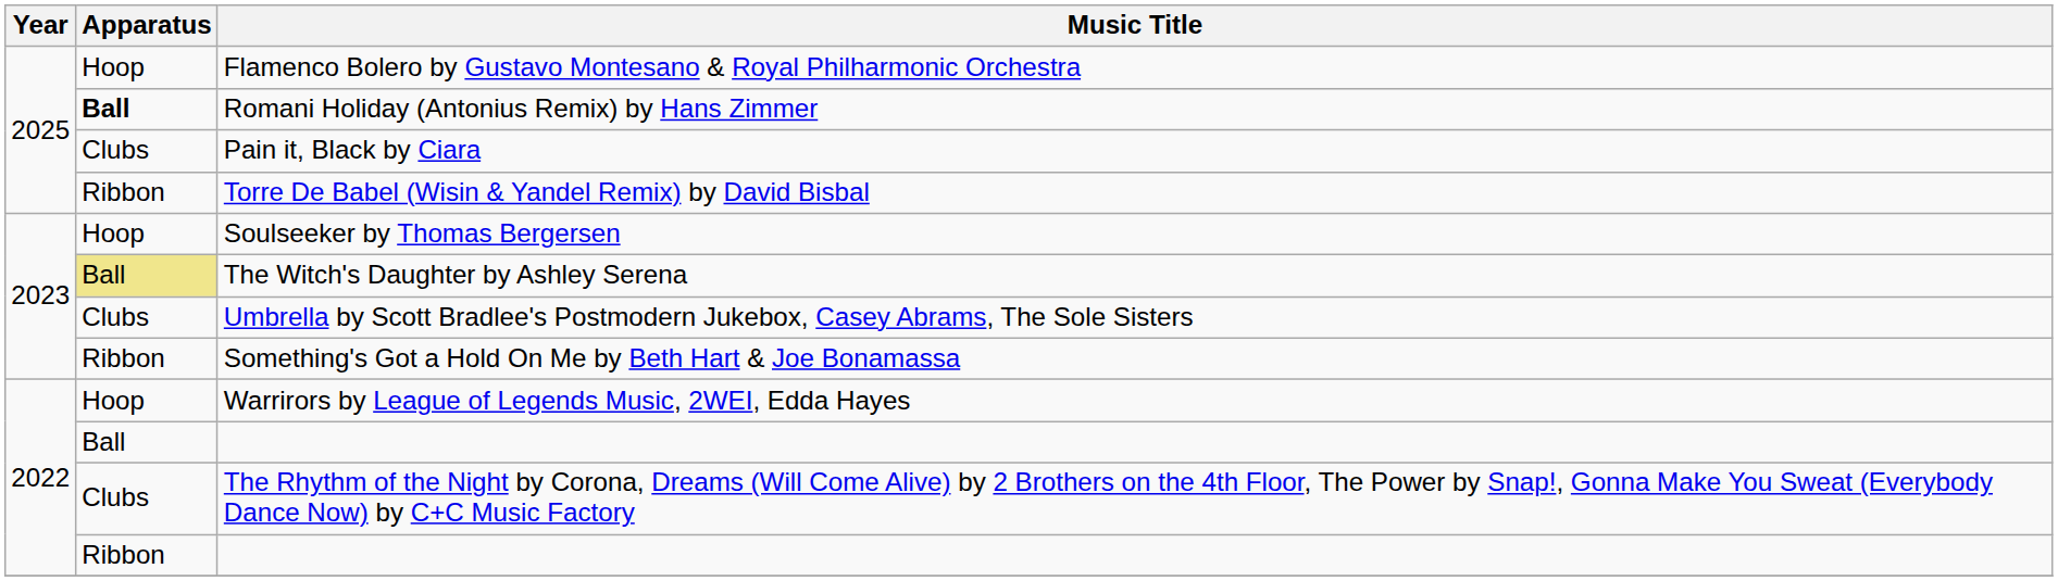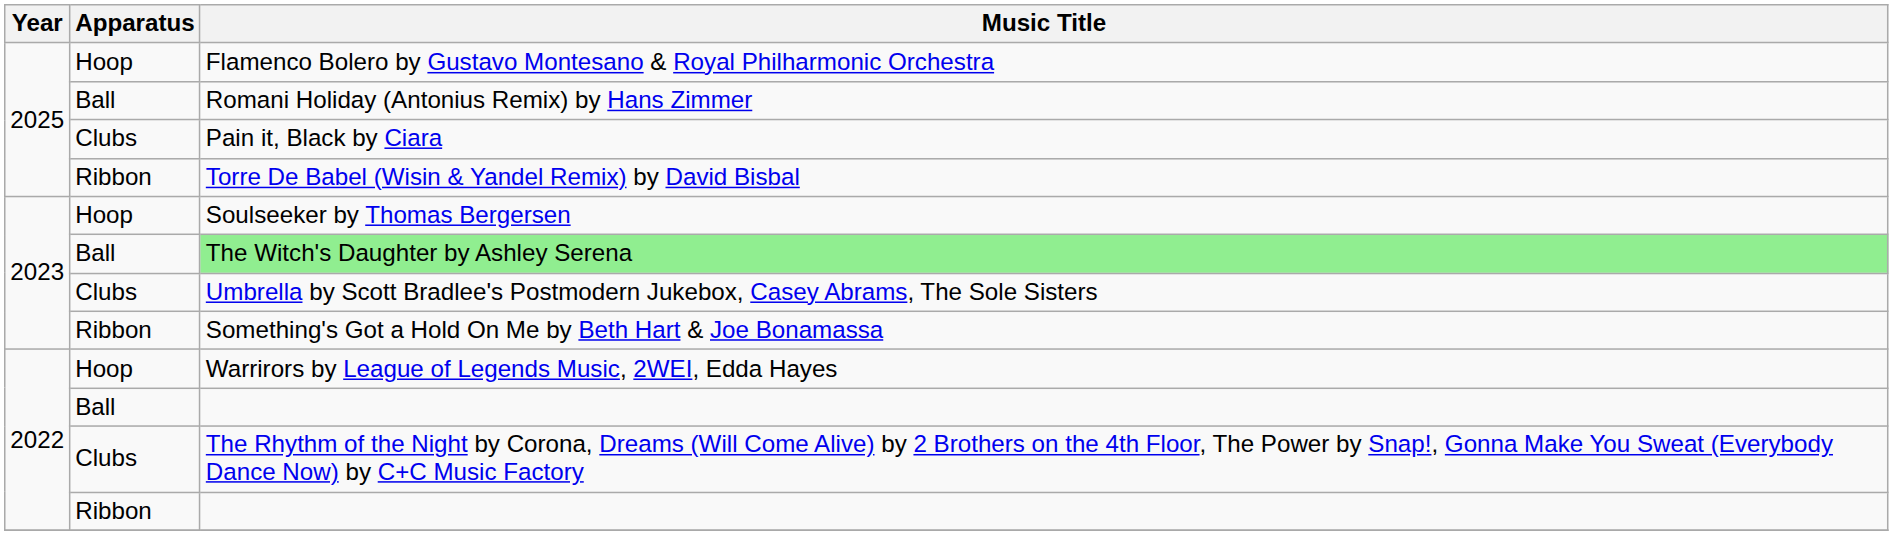Romani Holiday (Antonius Remix) by Hans Zimmer | Apparatus: bold -> normal
The Witch's Daughter by Ashley Serena | Apparatus: khaki background -> no background
The Witch's Daughter by Ashley Serena | Music Title: no background -> lightgreen background
